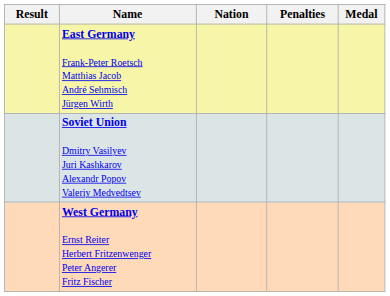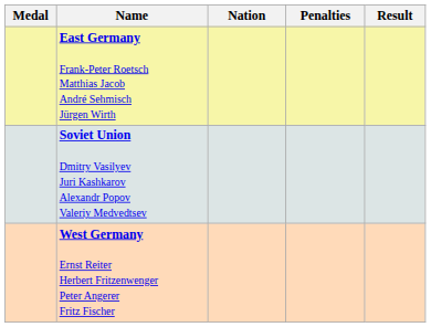columns swapped: Medal <-> Result
